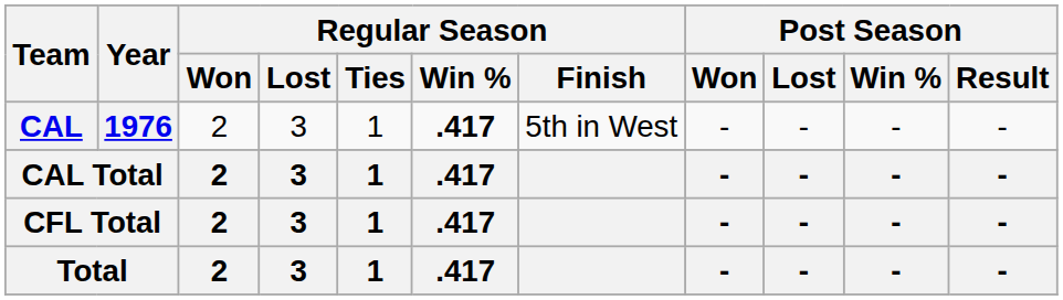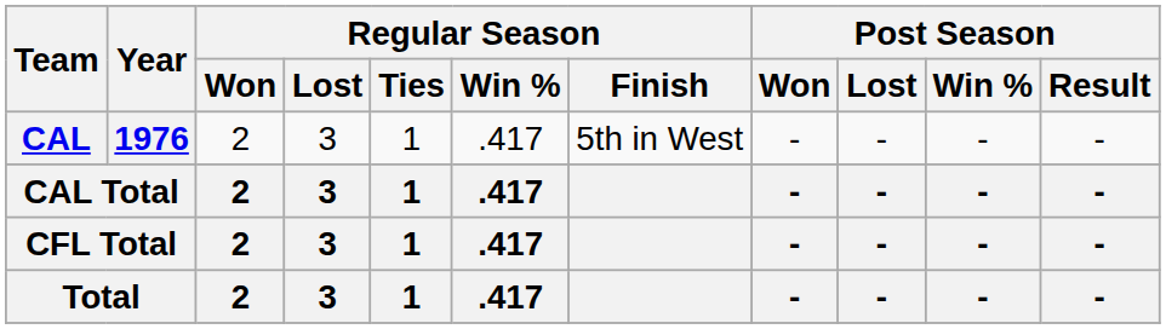CAL | Regular Season / Win %: bold -> normal
